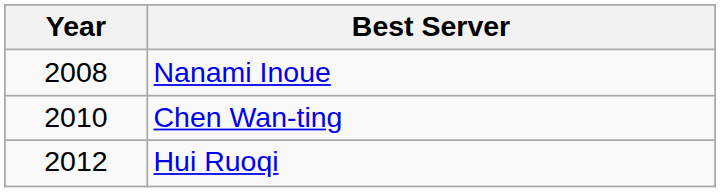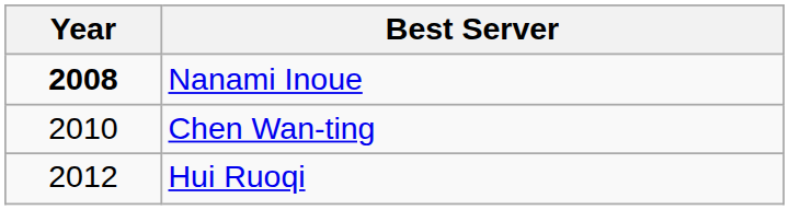Nanami Inoue | Year: normal -> bold
